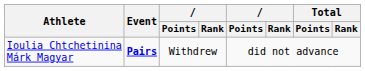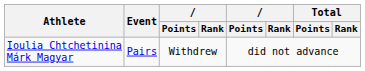Ioulia Chtchetinina Márk Magyar | Event: bold -> normal
